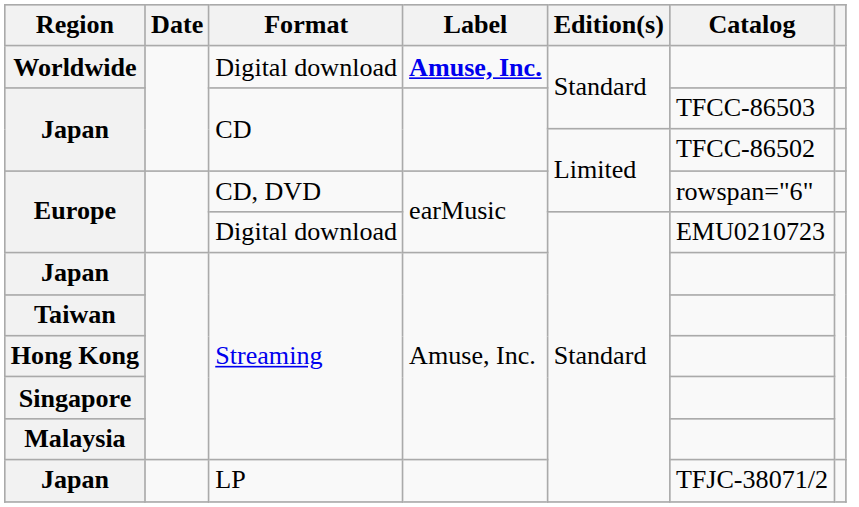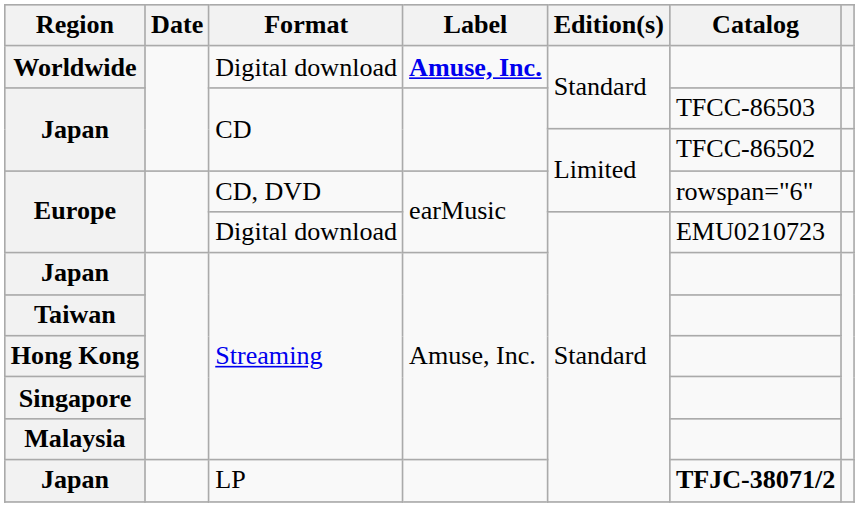Japan / LP | Catalog: normal -> bold
